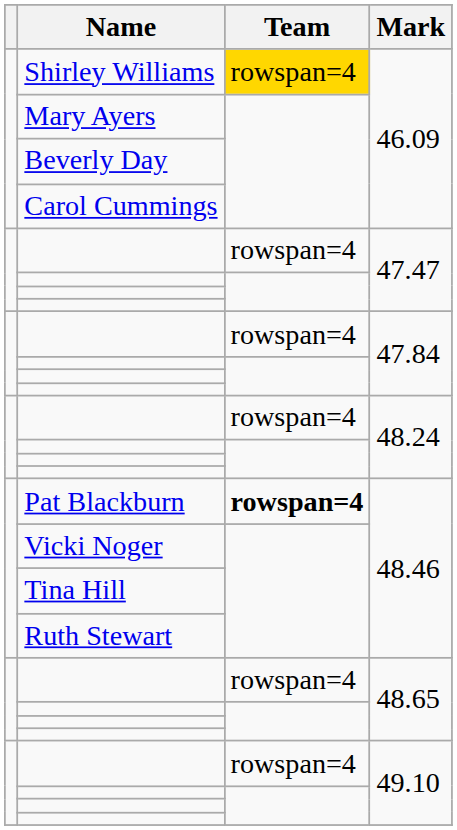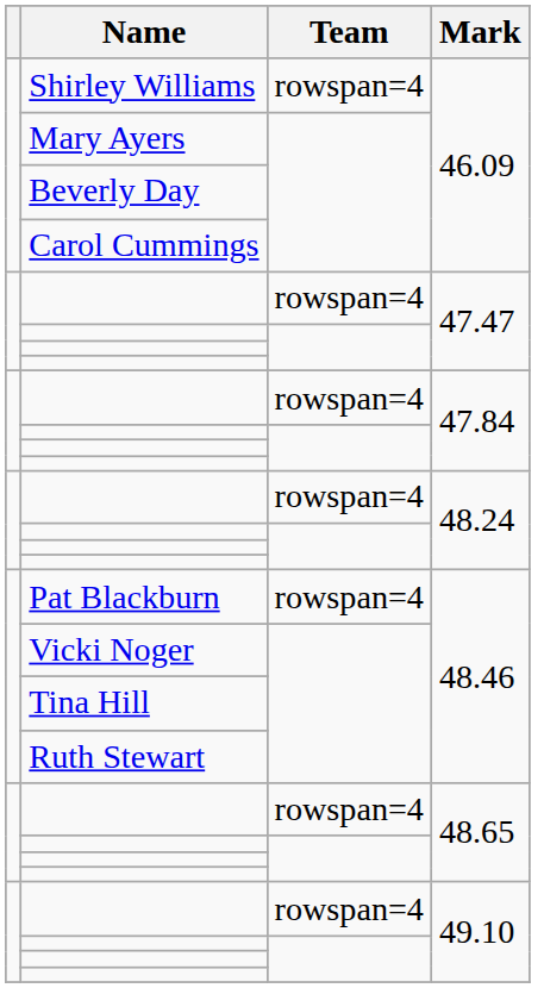Shirley Williams | Team: gold background -> no background
Pat Blackburn | Team: bold -> normal
